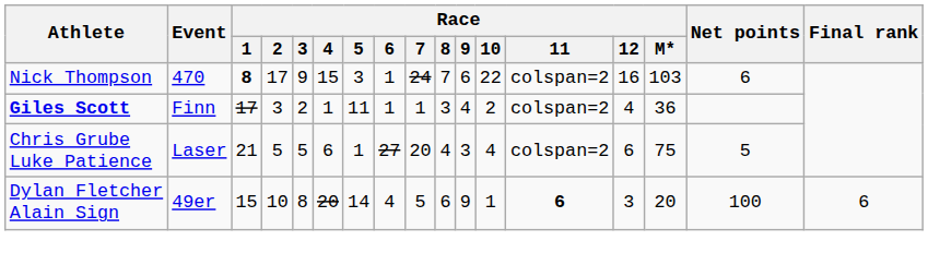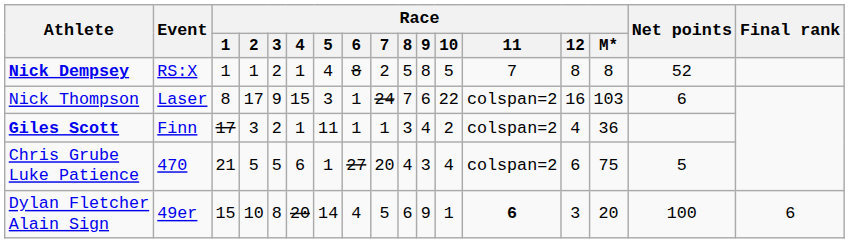+ row: Nick Dempsey | RS:X | 1 | 1 | 2 | 1 | 4 | 8 | 2 | 5 | 8 | 5 | 7 | 8 | 8 | 52
Nick Thompson | Event: 470 -> Laser
Nick Thompson | Race / 1: bold -> normal
Chris Grube Luke Patience | Event: Laser -> 470
